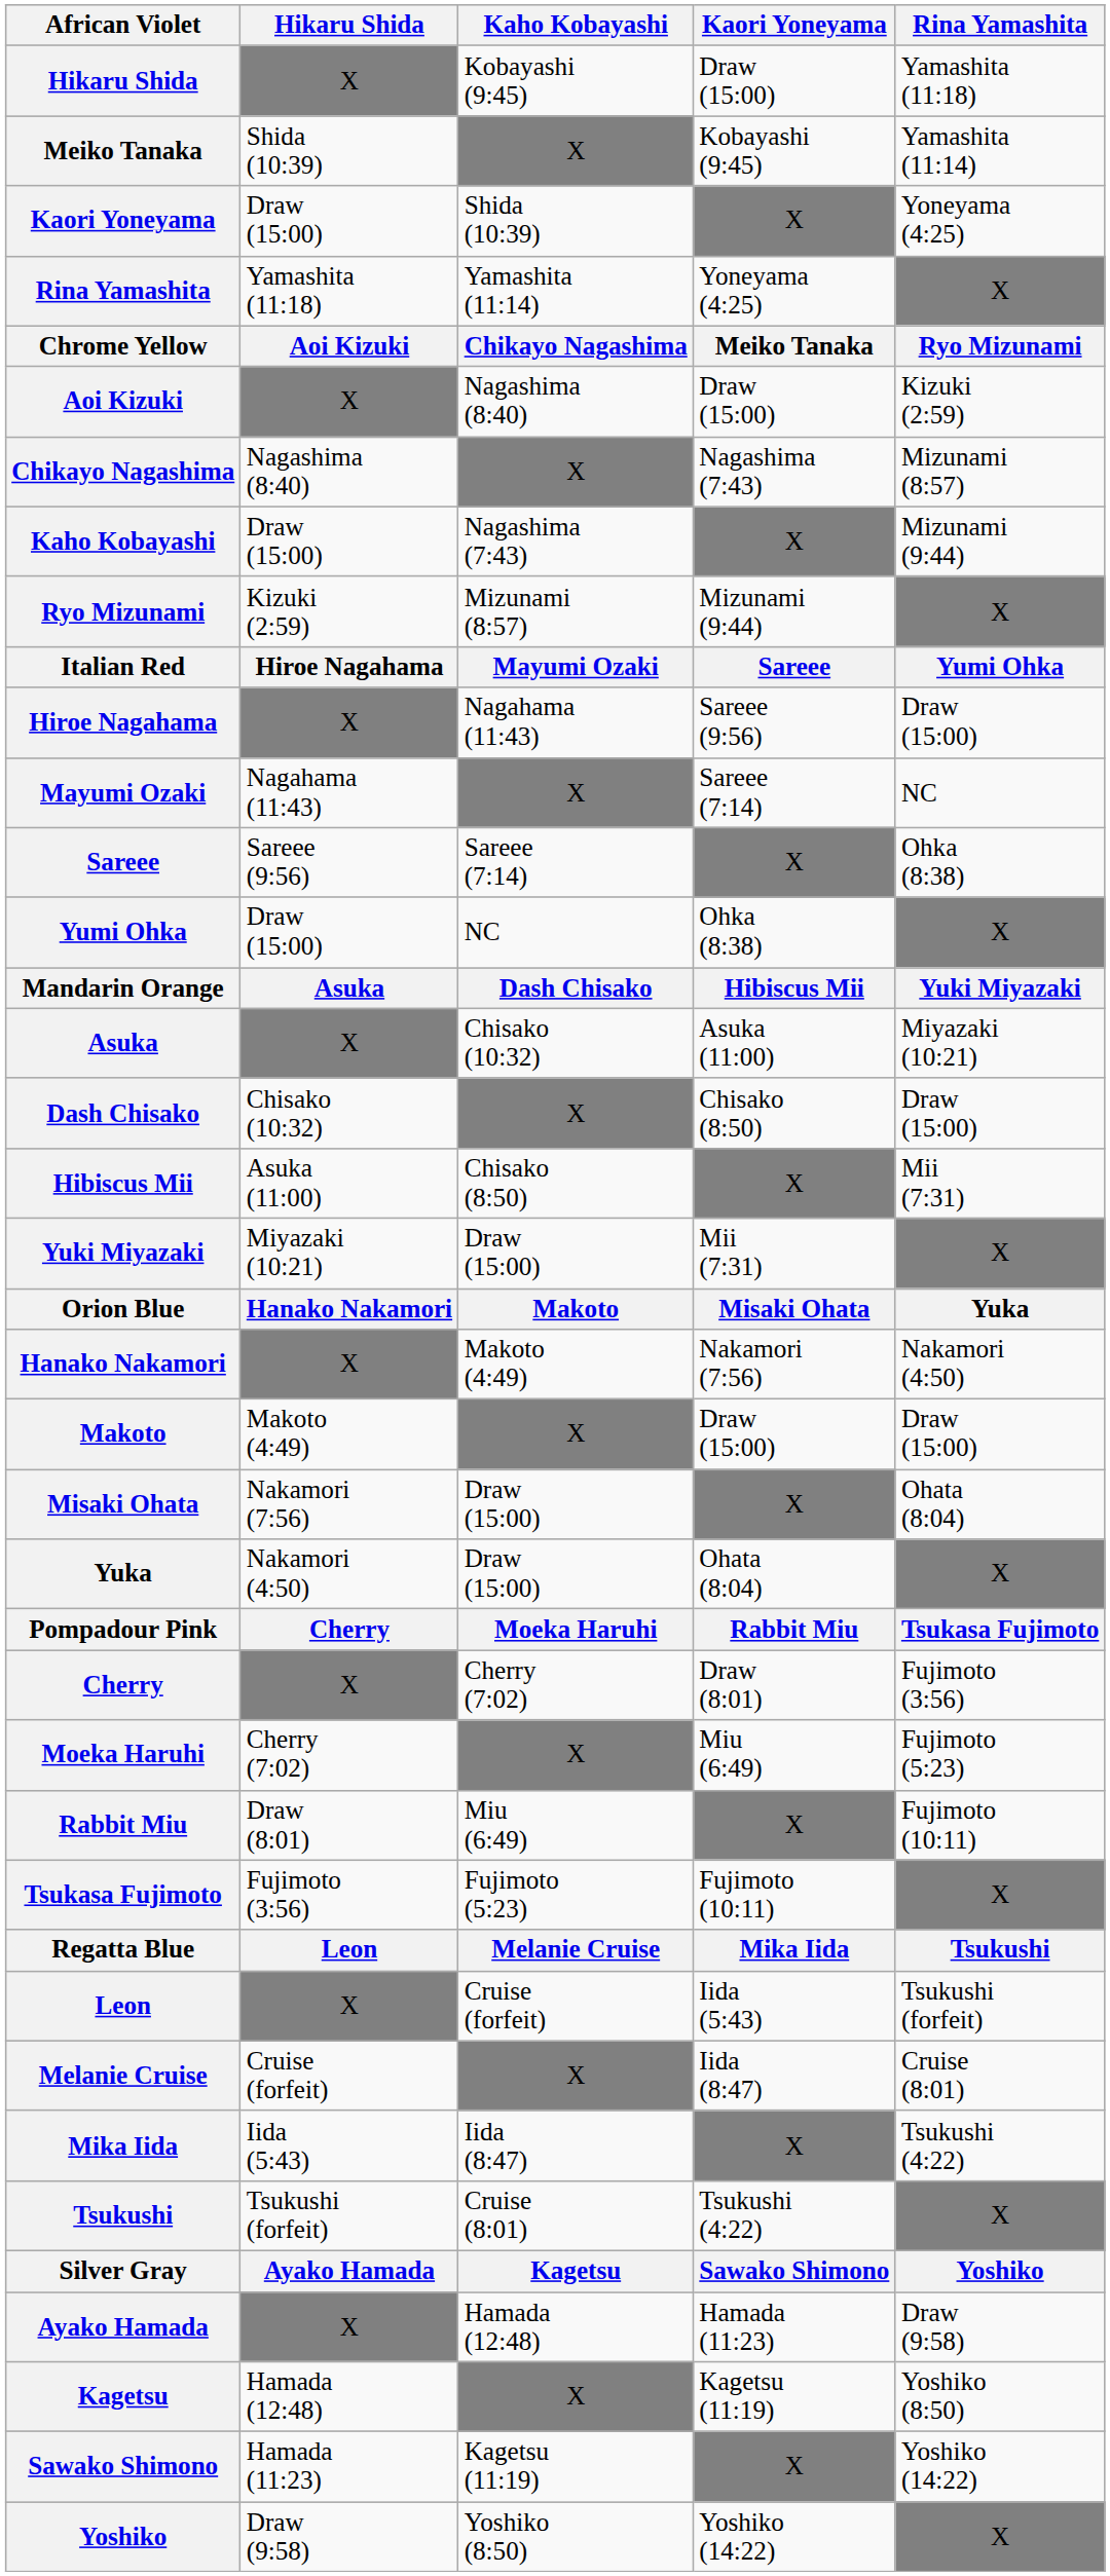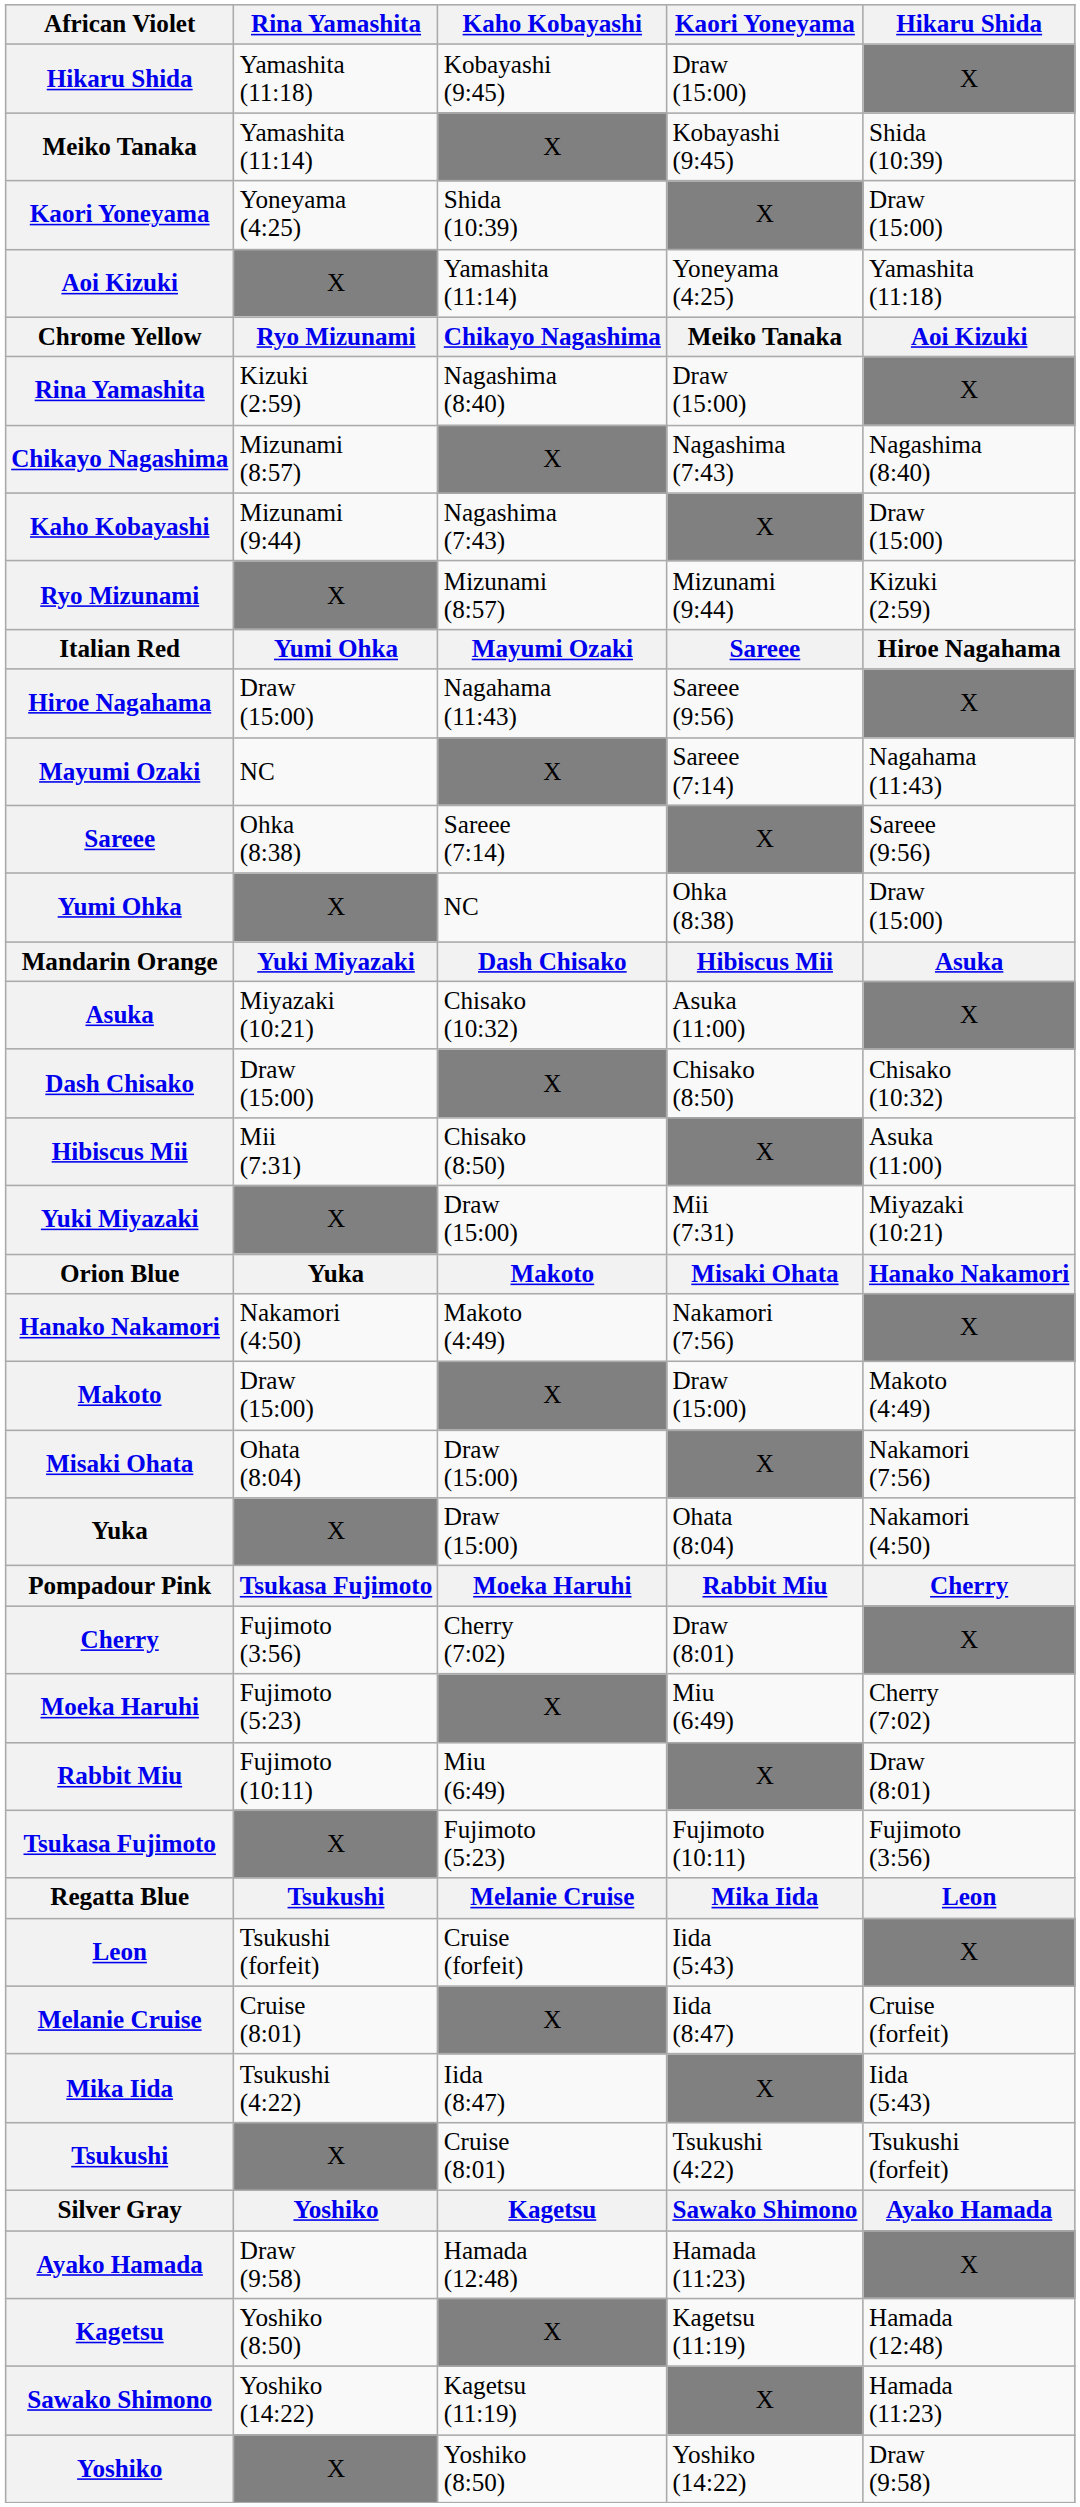columns swapped: Hikaru Shida <-> Rina Yamashita
row 5 | African Violet: Rina Yamashita -> Aoi Kizuki
row 7 | African Violet: Aoi Kizuki -> Rina Yamashita
